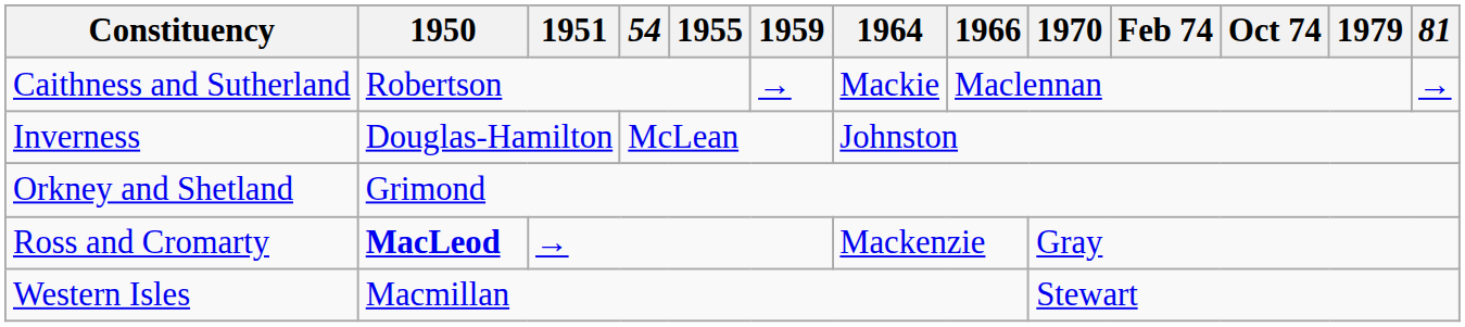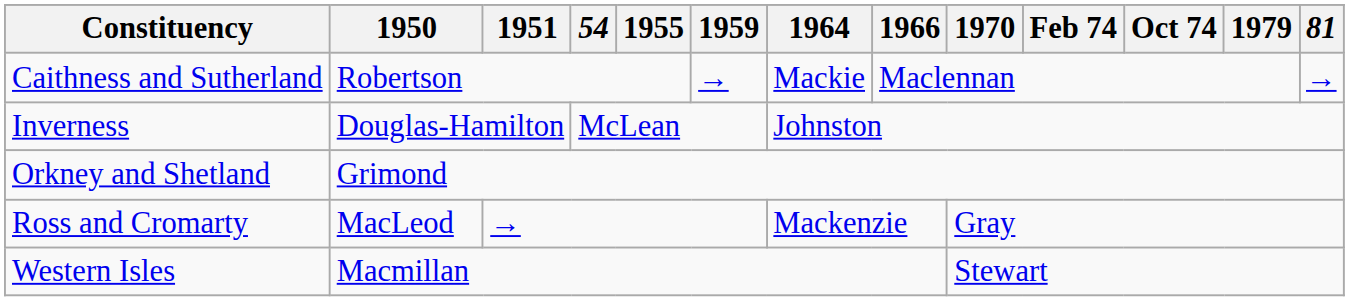Ross and Cromarty | 1950: bold -> normal
